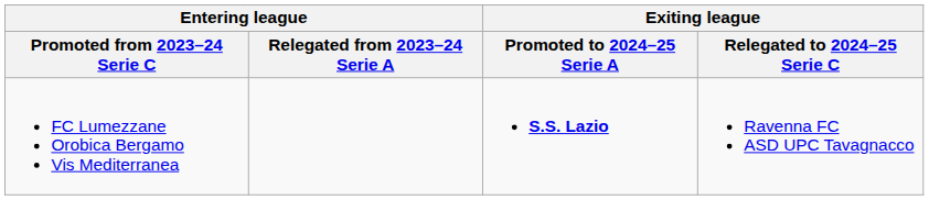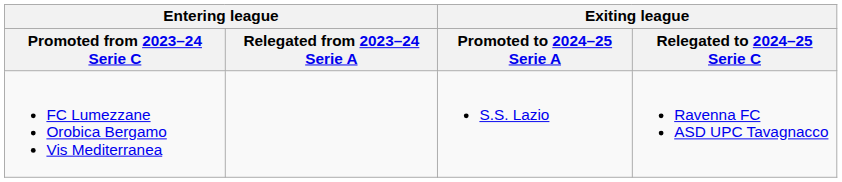FC Lumezzane Orobica Bergamo Vis Mediterranea | Exiting league / Promoted to 2024–25 Serie A: bold -> normal
